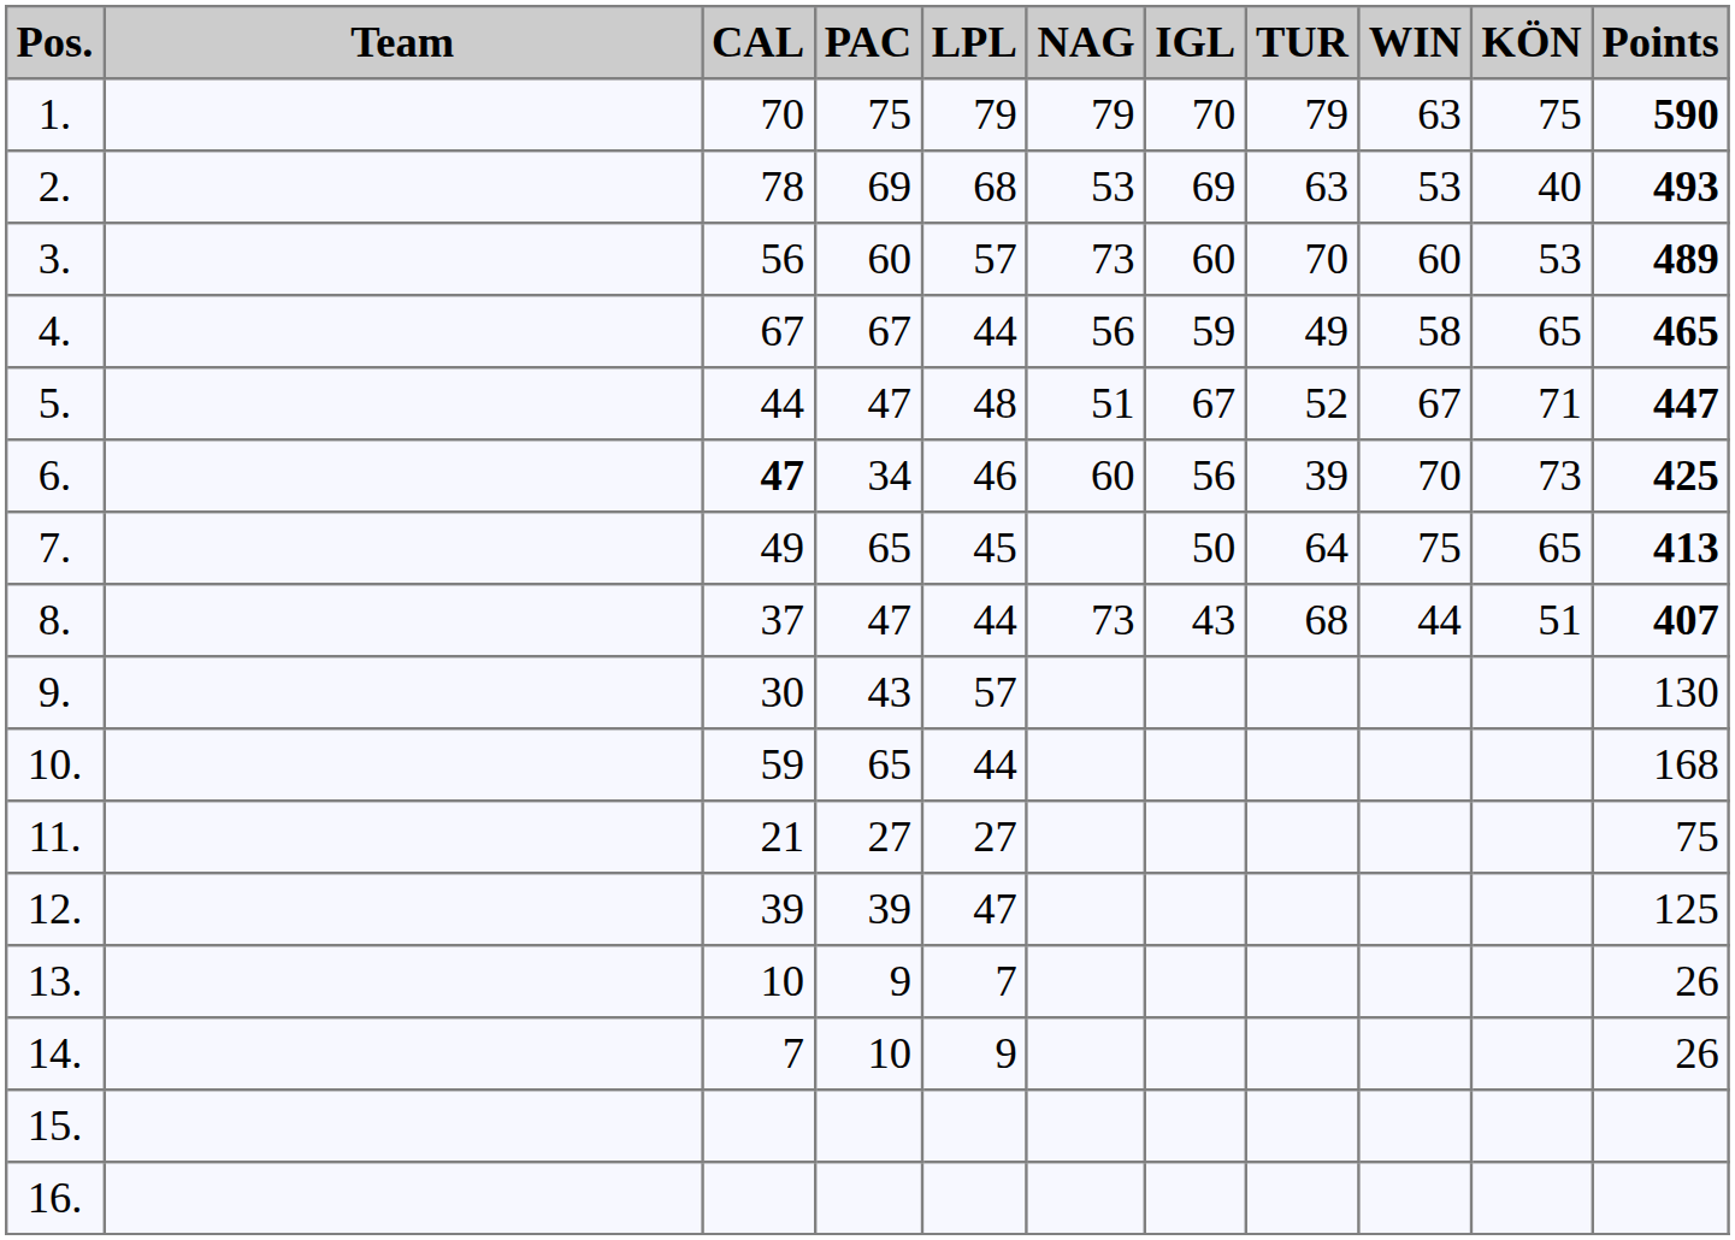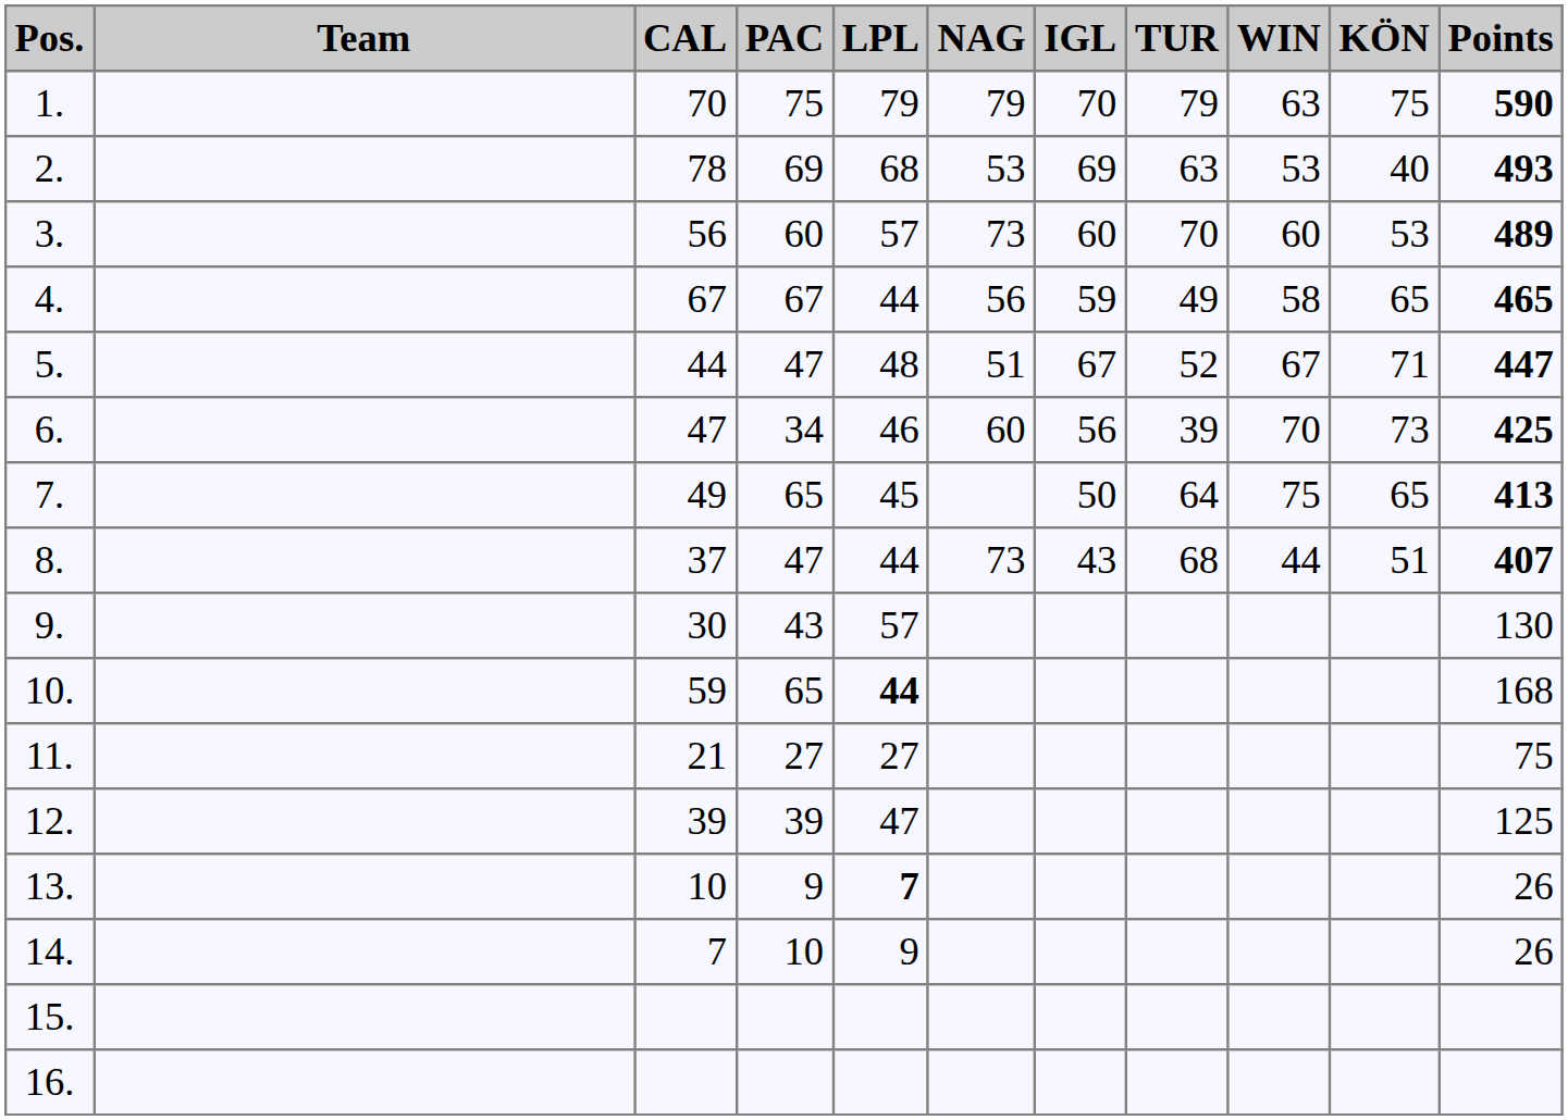6. | CAL: bold -> normal
10. | LPL: normal -> bold
13. | LPL: normal -> bold
